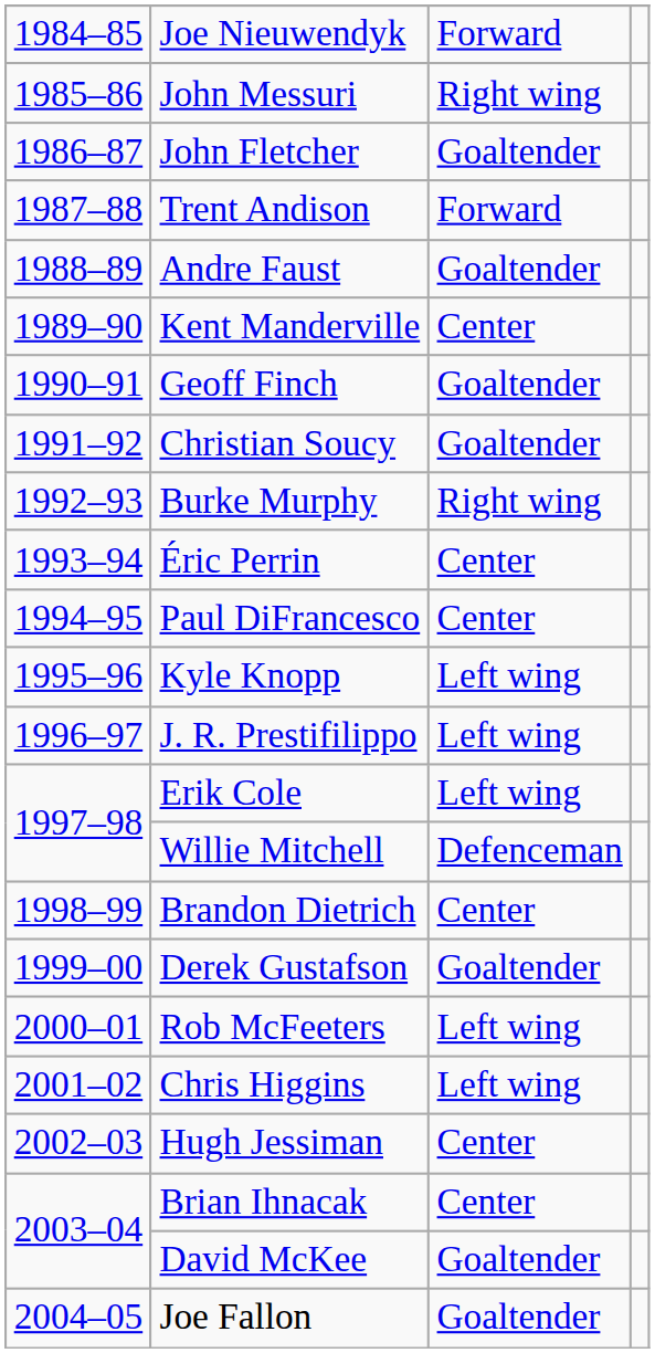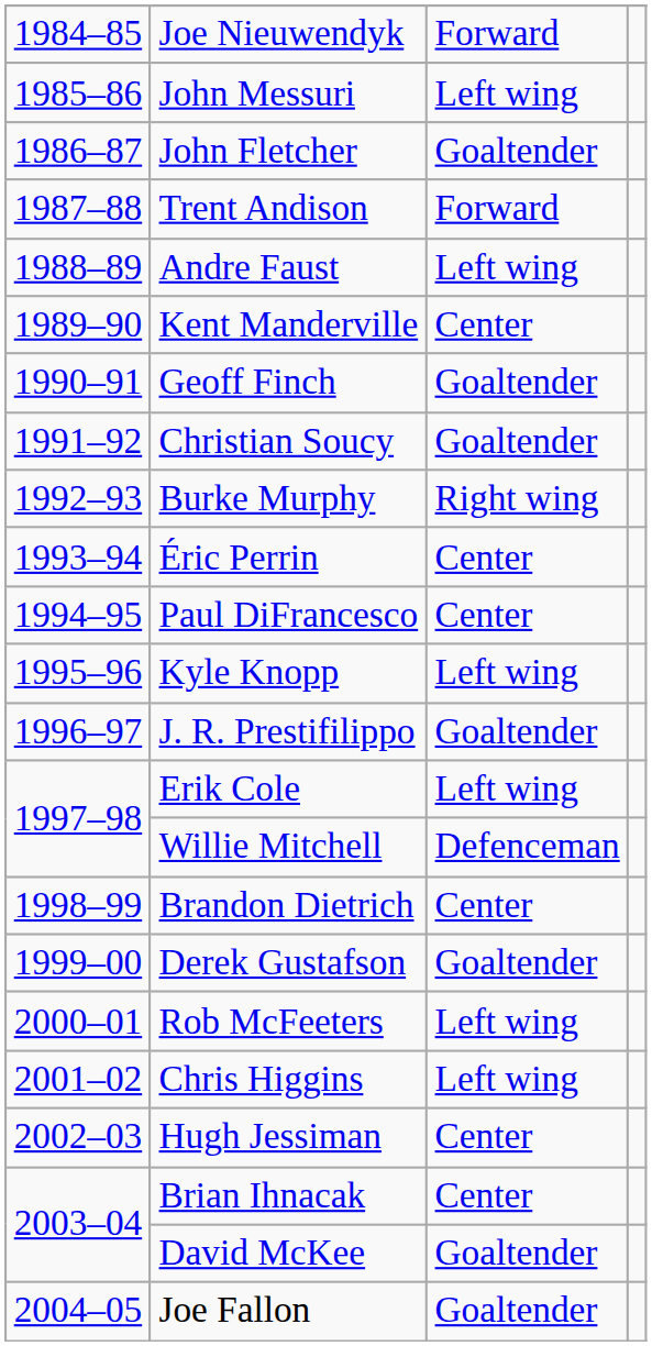John Messuri | column 3: Right wing -> Left wing
Andre Faust | column 3: Goaltender -> Left wing
J. R. Prestifilippo | column 3: Left wing -> Goaltender
